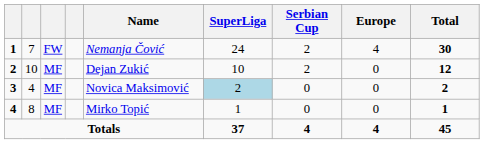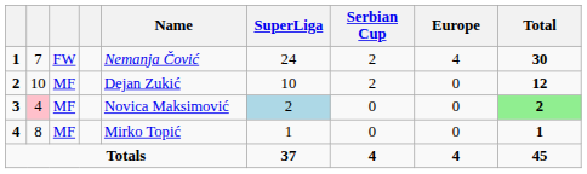3 | column 2: no background -> pink background
3 | Total: no background -> lightgreen background
